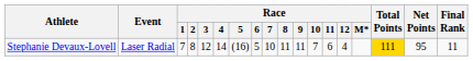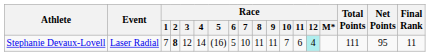Stephanie Devaux-Lovell | Race / 2: normal -> bold
Stephanie Devaux-Lovell | Race / 12: no background -> paleturquoise background
Stephanie Devaux-Lovell | Total Points: gold background -> no background
